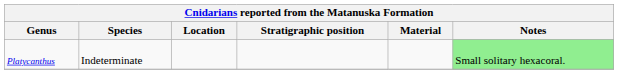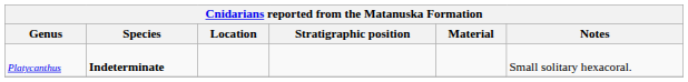Platycanthus | Species: normal -> bold
Platycanthus | Notes: lightgreen background -> no background
